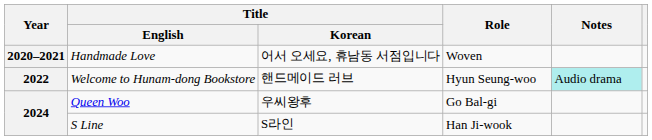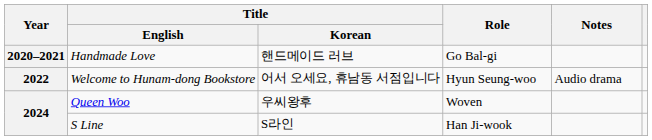Handmade Love | Title / Korean: 어서 오세요, 휴남동 서점입니다 -> 핸드메이드 러브
Handmade Love | Role: Woven -> Go Bal-gi
Welcome to Hunam-dong Bookstore | Title / Korean: 핸드메이드 러브 -> 어서 오세요, 휴남동 서점입니다
Welcome to Hunam-dong Bookstore | Notes: paleturquoise background -> no background
Queen Woo | Role: Go Bal-gi -> Woven
